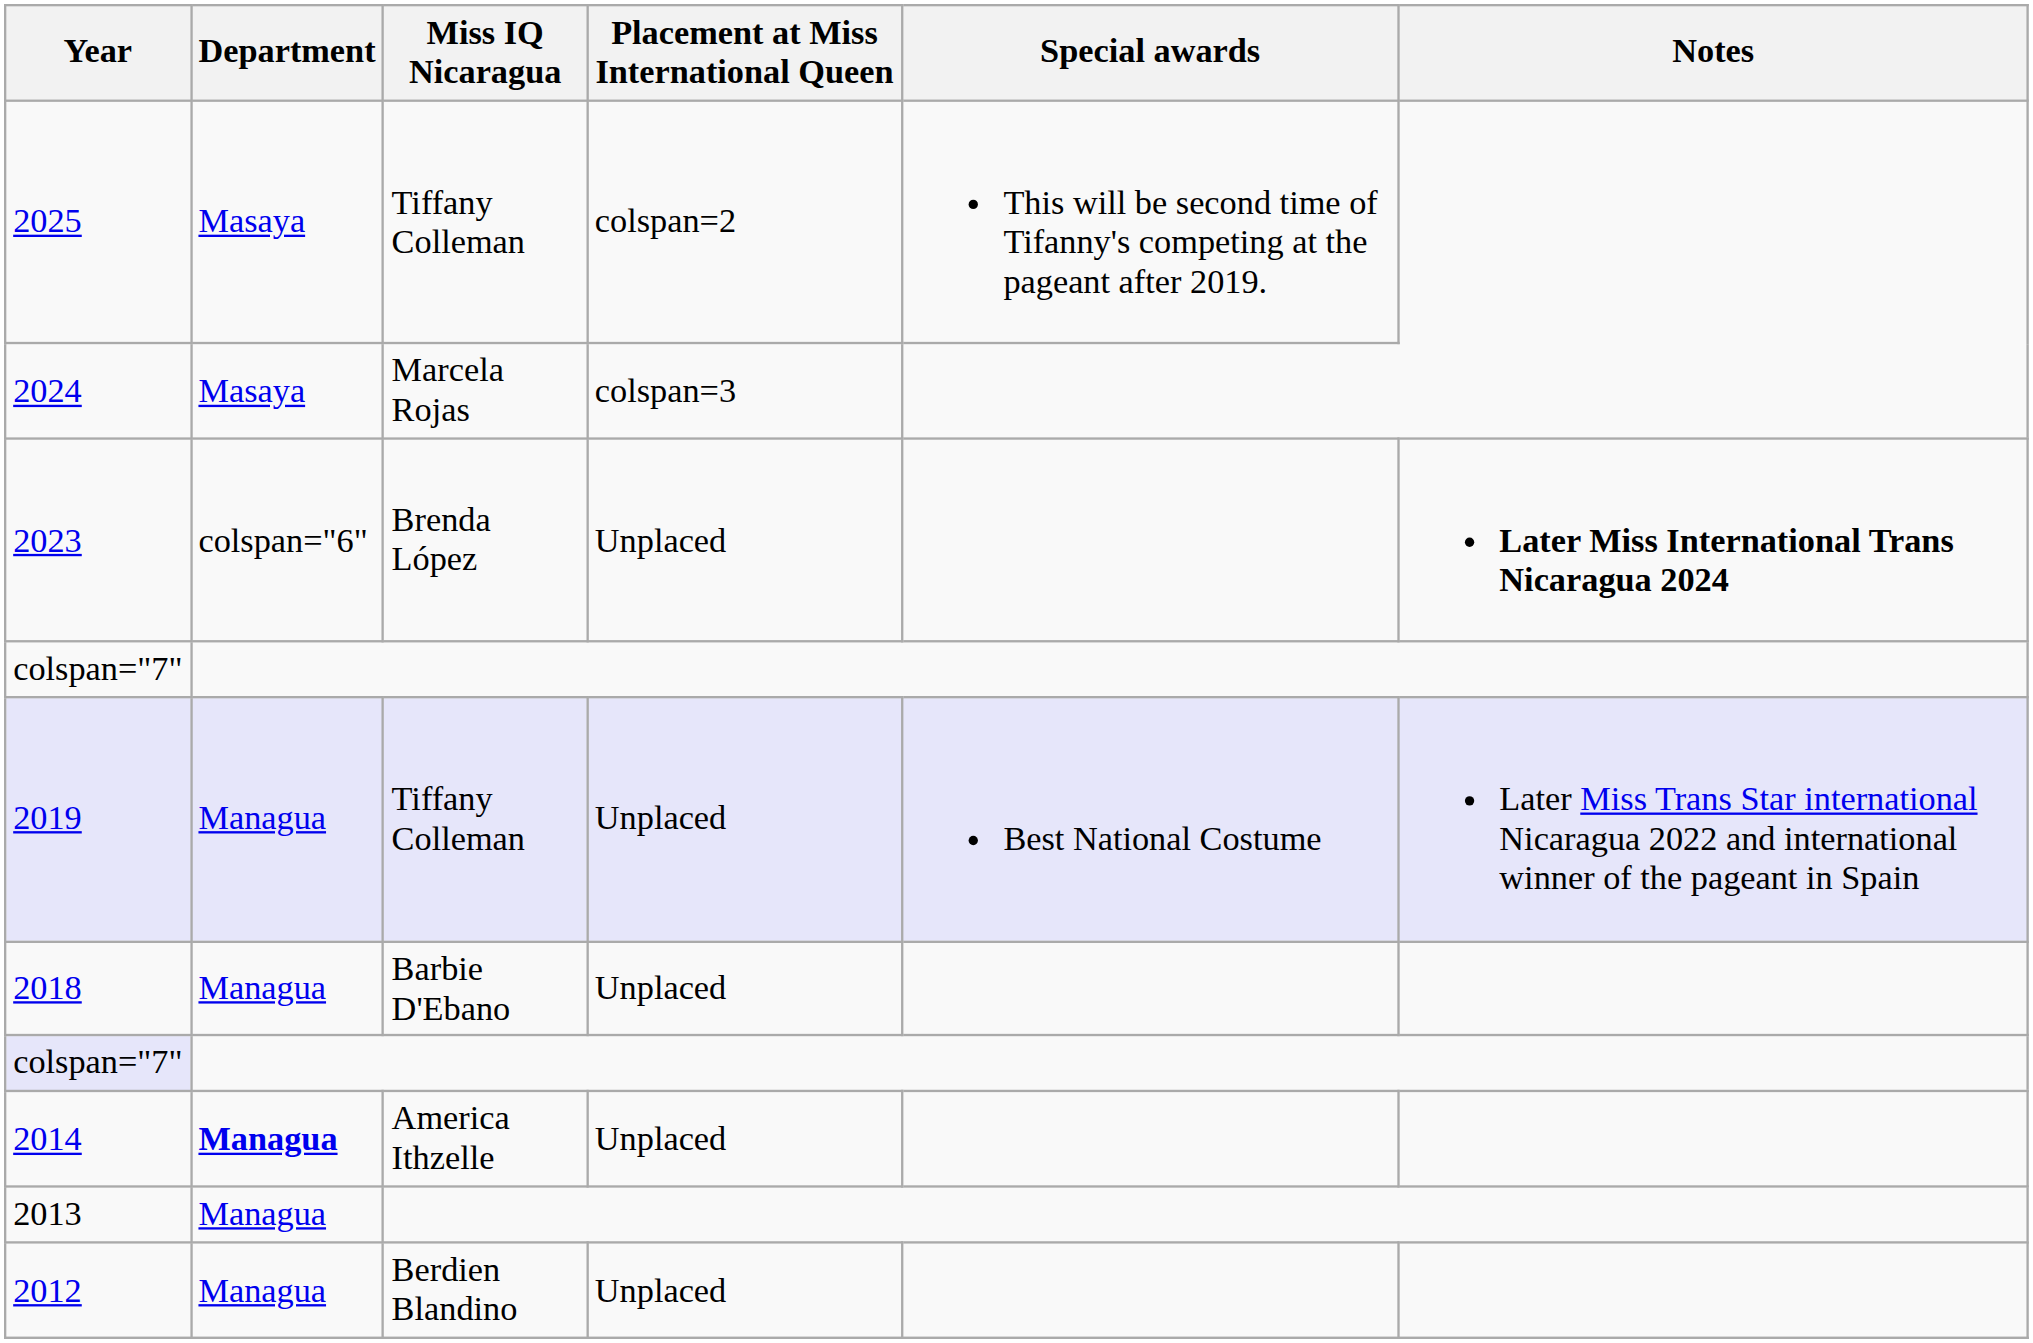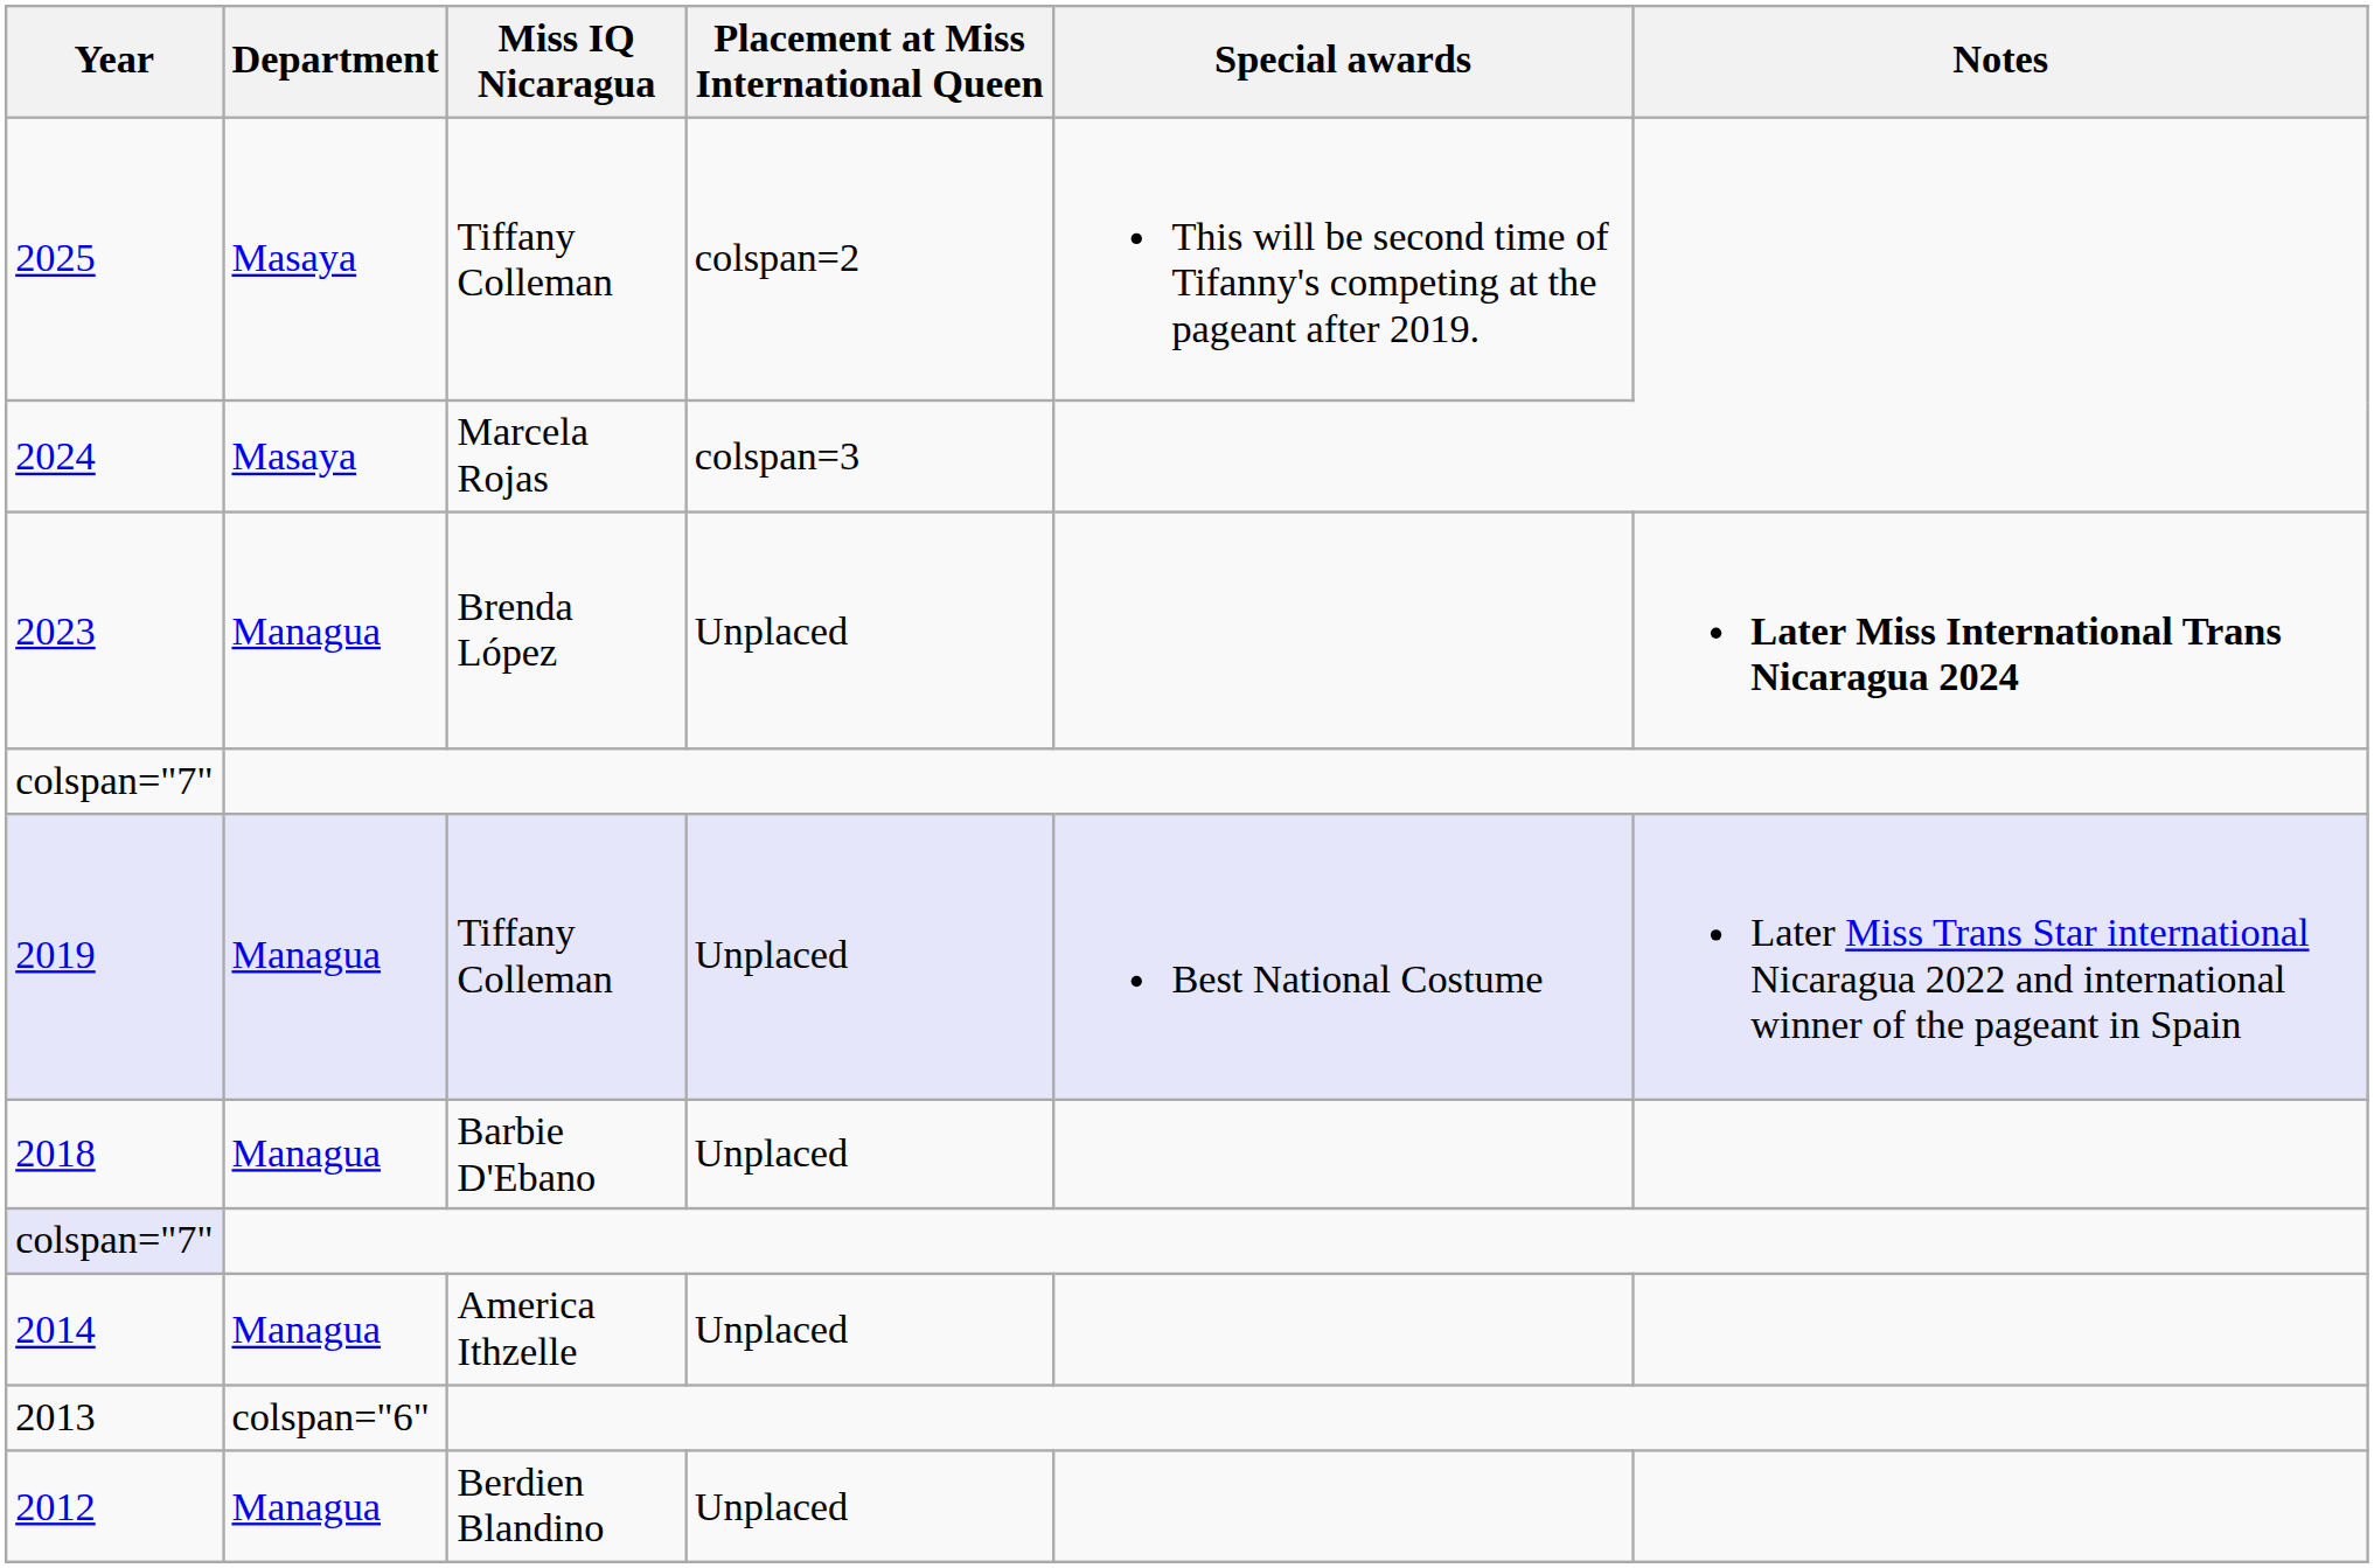2023 | Department: colspan="6" -> Managua
2014 | Department: bold -> normal
2013 | Department: Managua -> colspan="6"
